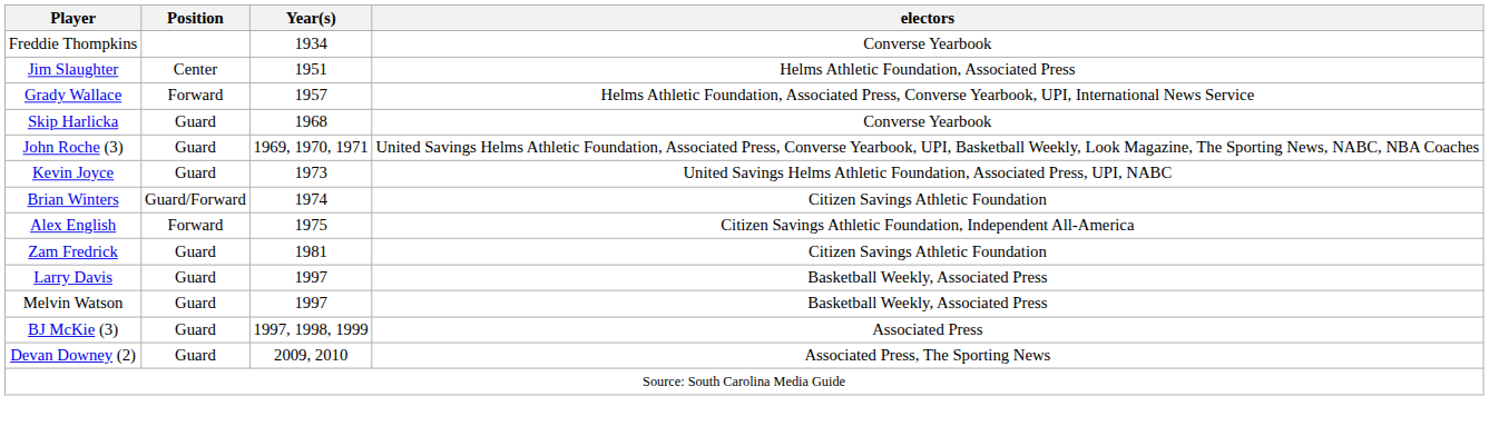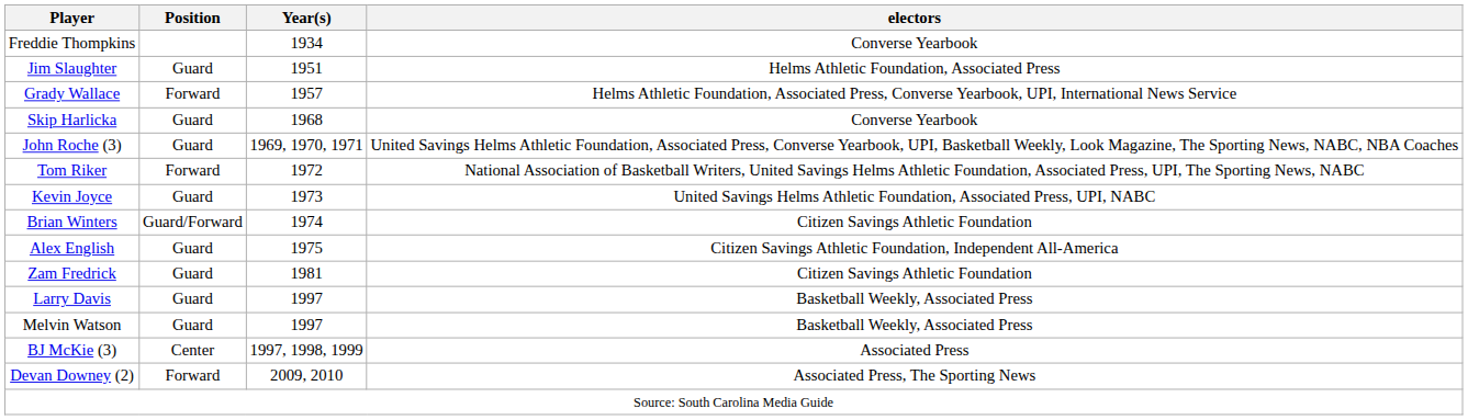Jim Slaughter | Position: Center -> Guard
+ row: Tom Riker | Forward | 1972 | National Association of Basketball Writers, United Savings Helms Athletic Foundation, Associated Press, UPI, The Sporting News, NABC
Alex English | Position: Forward -> Guard
BJ McKie (3) | Position: Guard -> Center
Devan Downey (2) | Position: Guard -> Forward
